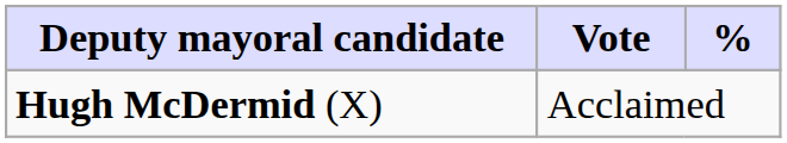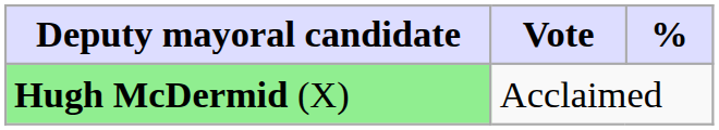Hugh McDermid (X) | Deputy mayoral candidate: no background -> lightgreen background
